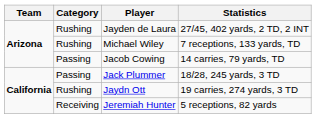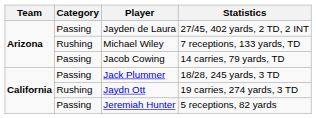Jayden de Laura | Category: Rushing -> Passing
Jeremiah Hunter | Category: Receiving -> Passing
